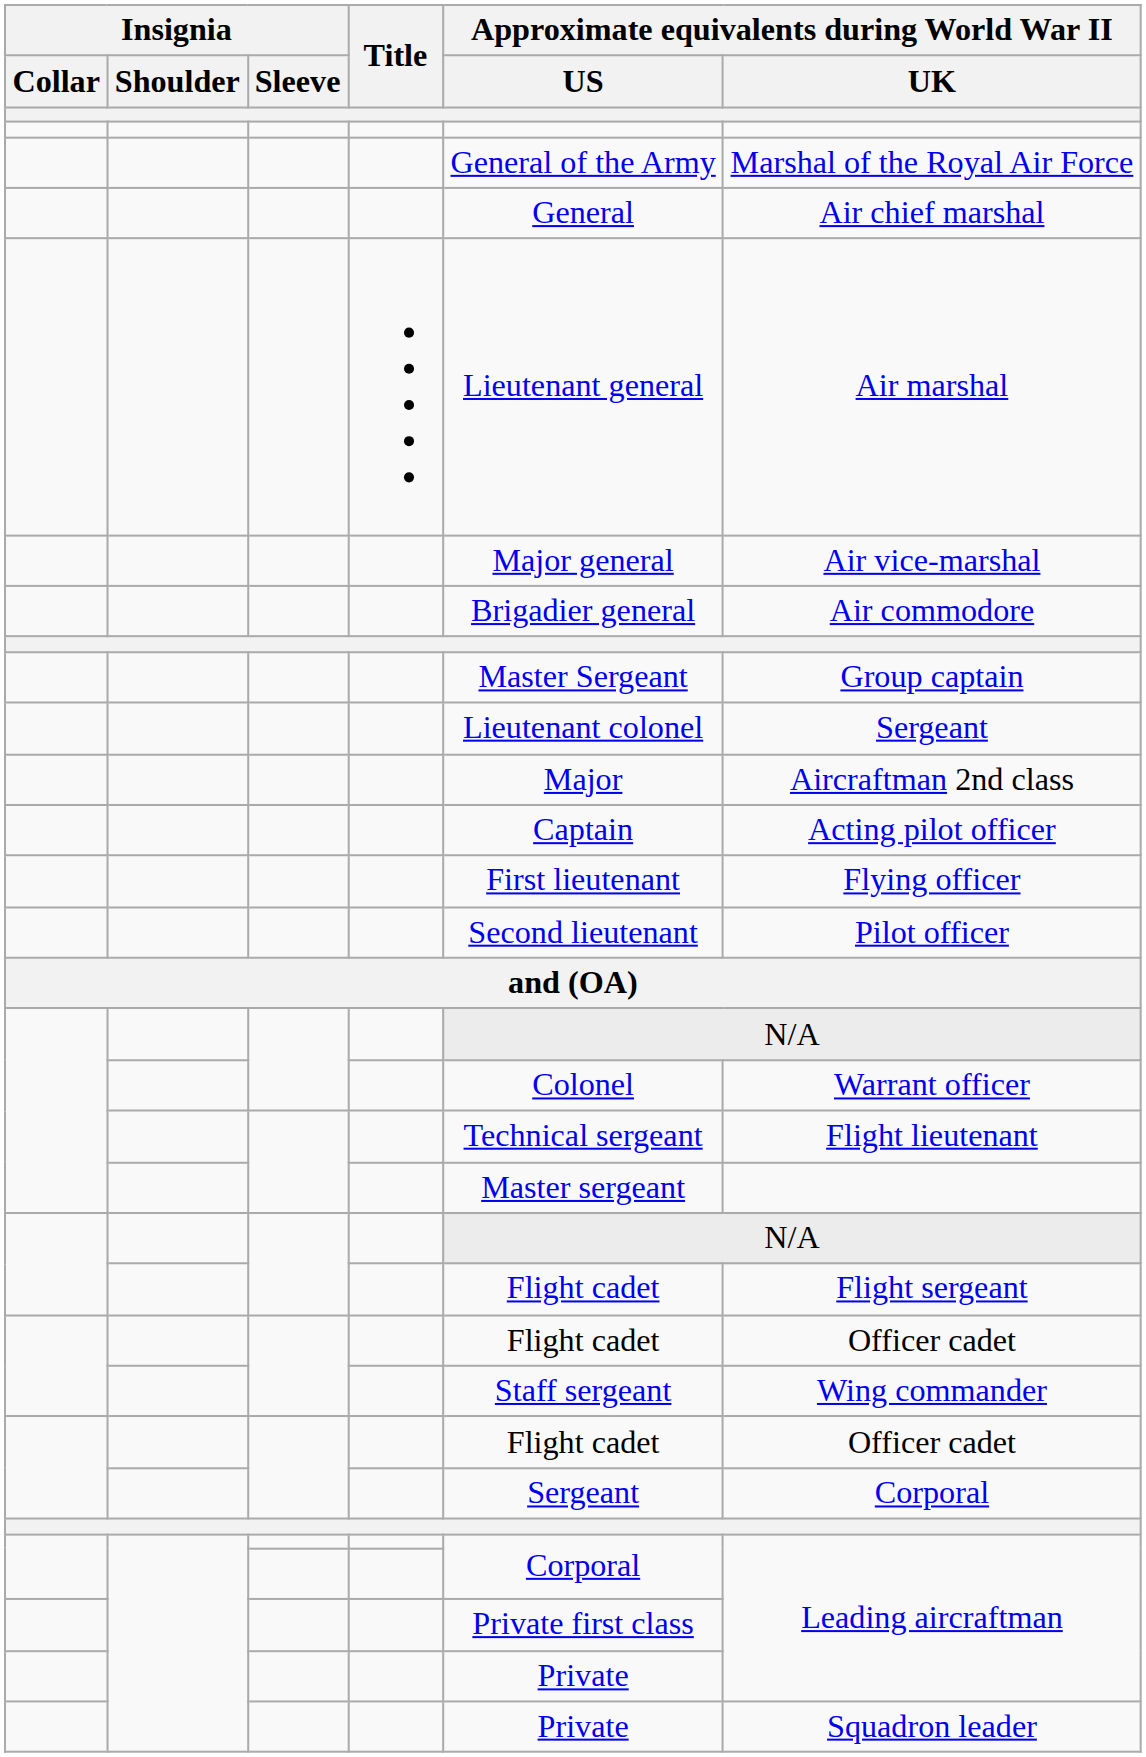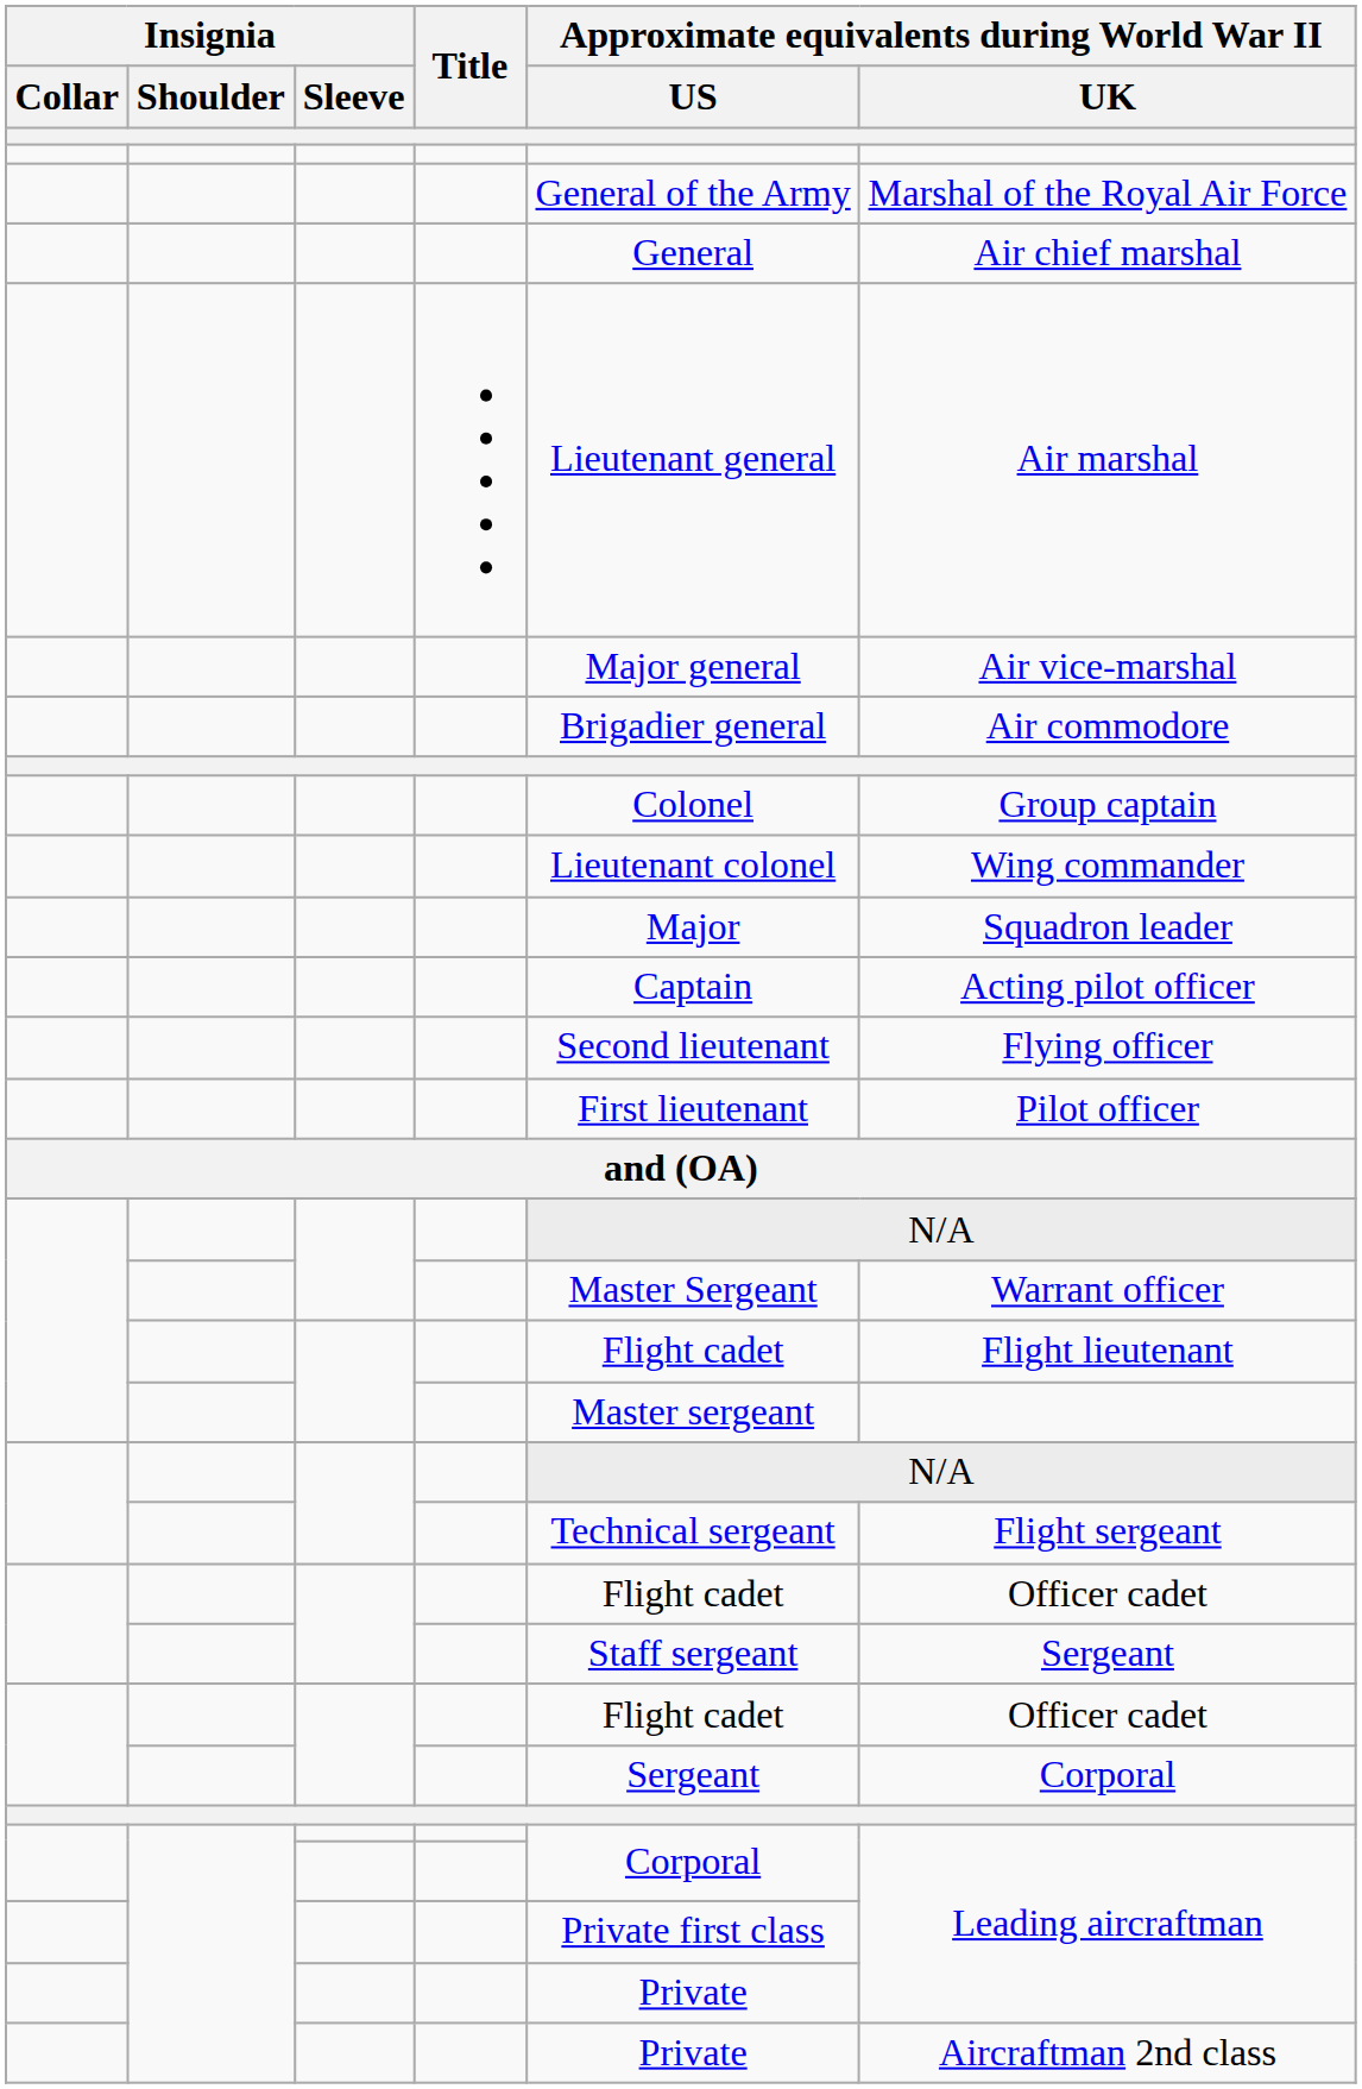row 11 | Approximate equivalents during World War II / US: Master Sergeant -> Colonel
row 12 | Approximate equivalents during World War II / UK: Sergeant -> Wing commander
row 13 | Approximate equivalents during World War II / UK: Aircraftman 2nd class -> Squadron leader
row 15 | Approximate equivalents during World War II / US: First lieutenant -> Second lieutenant
row 16 | Approximate equivalents during World War II / US: Second lieutenant -> First lieutenant
row 19 | Approximate equivalents during World War II / US: Colonel -> Master Sergeant
row 20 | Approximate equivalents during World War II / US: Technical sergeant -> Flight cadet
row 23 | Approximate equivalents during World War II / US: Flight cadet -> Technical sergeant
row 25 | Approximate equivalents during World War II / UK: Wing commander -> Sergeant
row 33 | Approximate equivalents during World War II / UK: Squadron leader -> Aircraftman 2nd class
